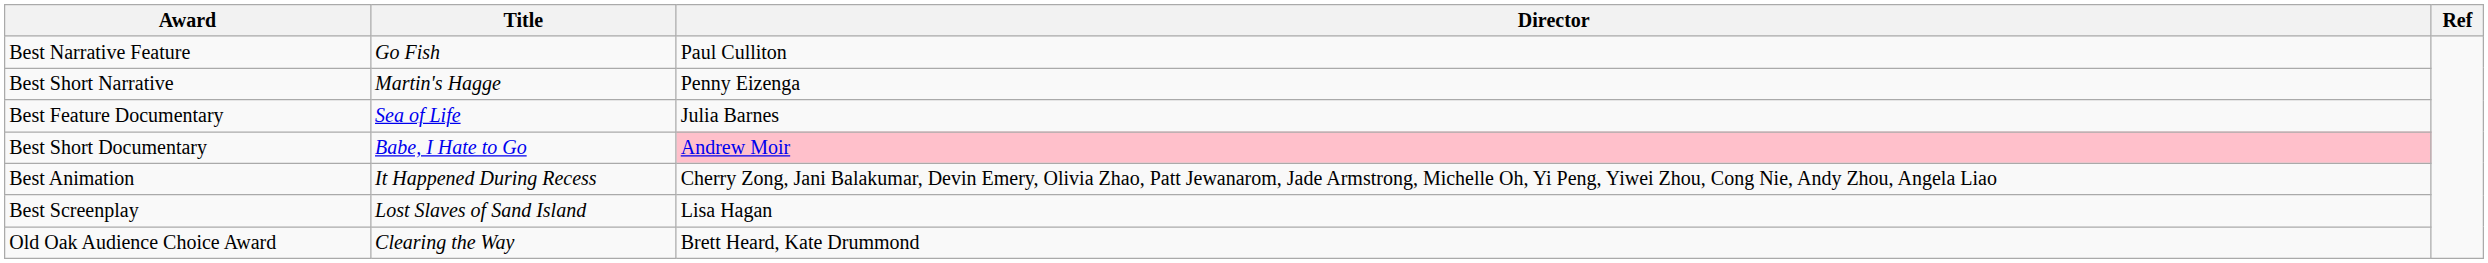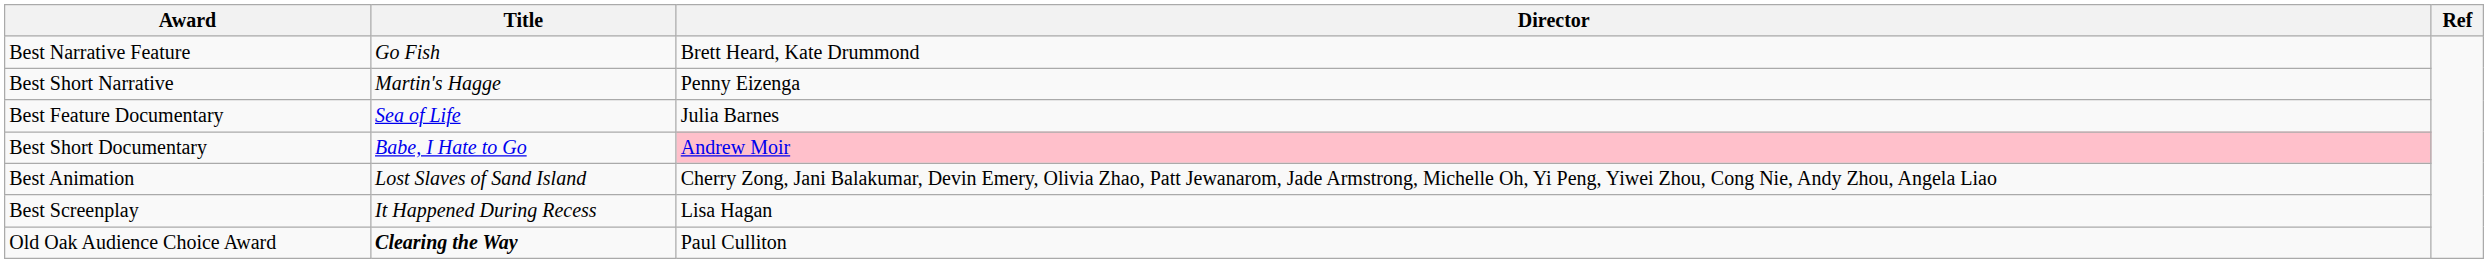Best Narrative Feature | Director: Paul Culliton -> Brett Heard, Kate Drummond
Best Animation | Title: It Happened During Recess -> Lost Slaves of Sand Island
Best Screenplay | Title: Lost Slaves of Sand Island -> It Happened During Recess
Old Oak Audience Choice Award | Title: normal -> bold
Old Oak Audience Choice Award | Director: Brett Heard, Kate Drummond -> Paul Culliton
